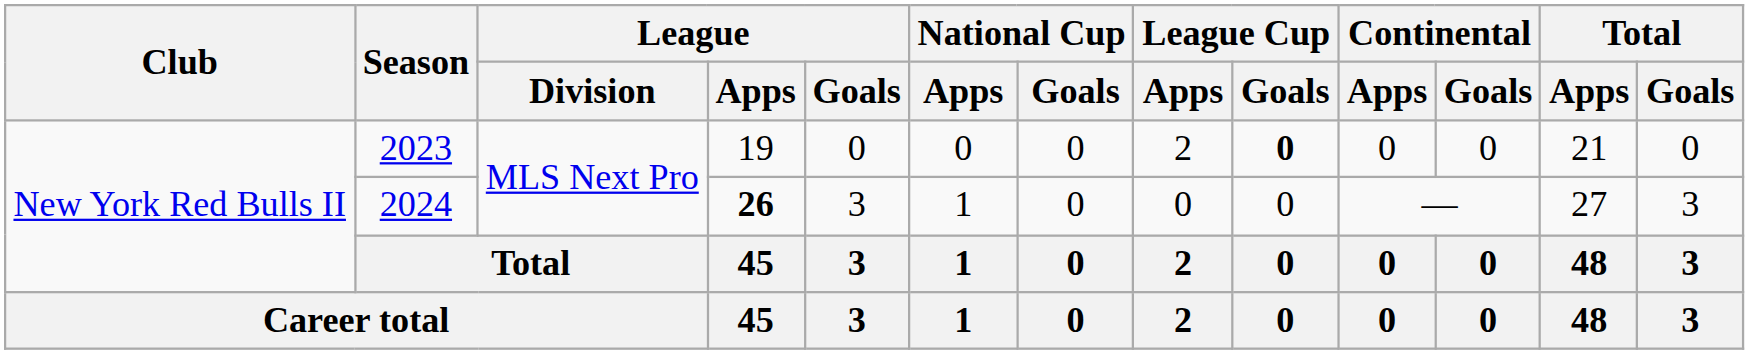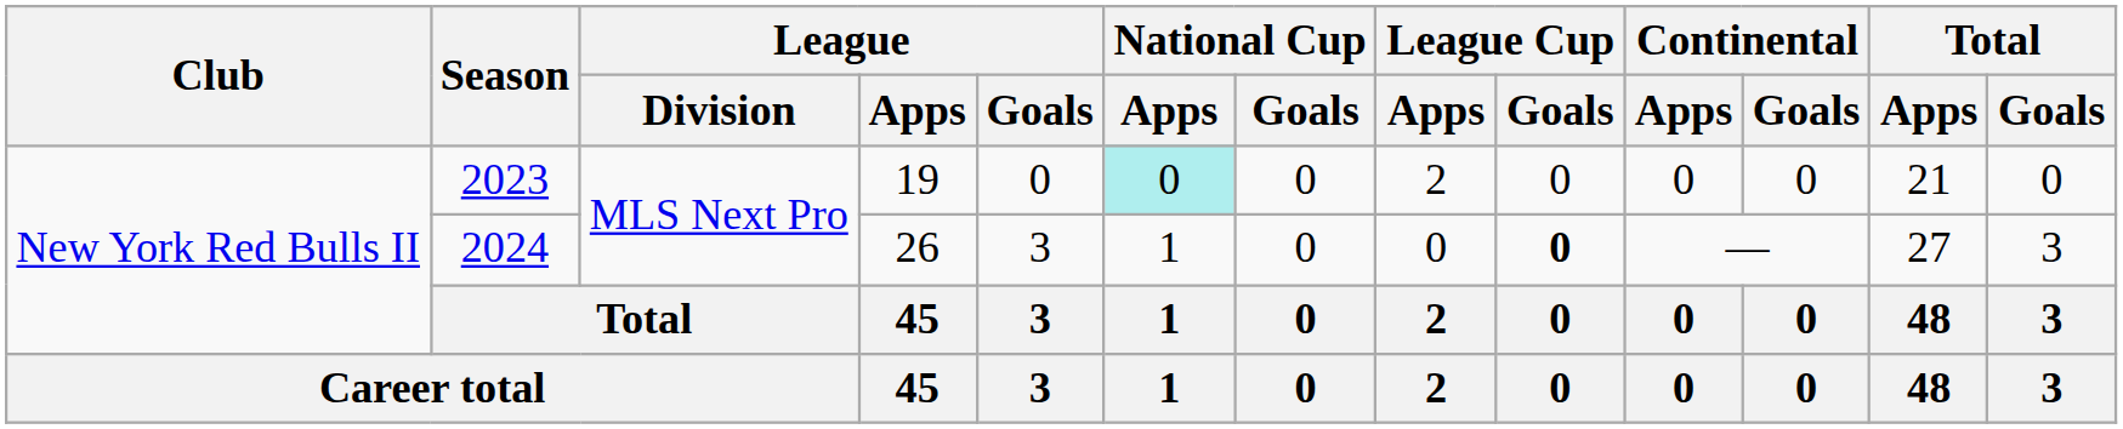2023 | National Cup / Apps: no background -> paleturquoise background
2023 | League Cup / Goals: bold -> normal
2024 | League / Apps: bold -> normal
2024 | League Cup / Goals: normal -> bold
